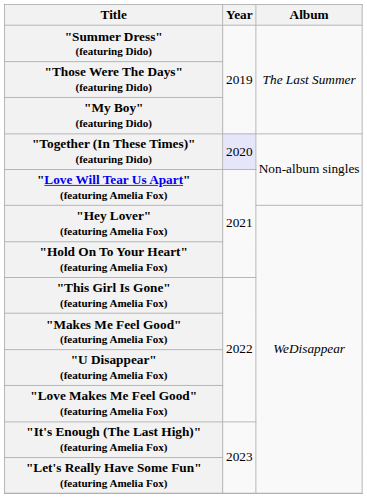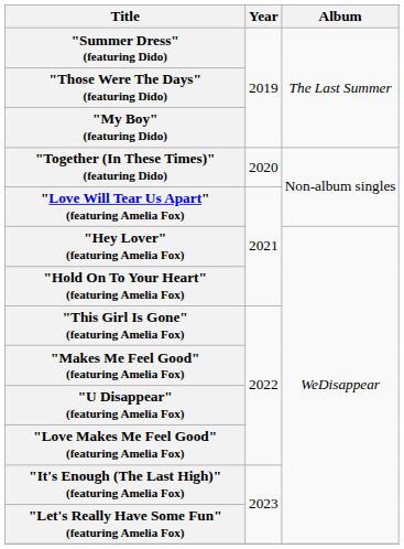"Together (In These Times)" (featuring Dido) | Year: lavender background -> no background
